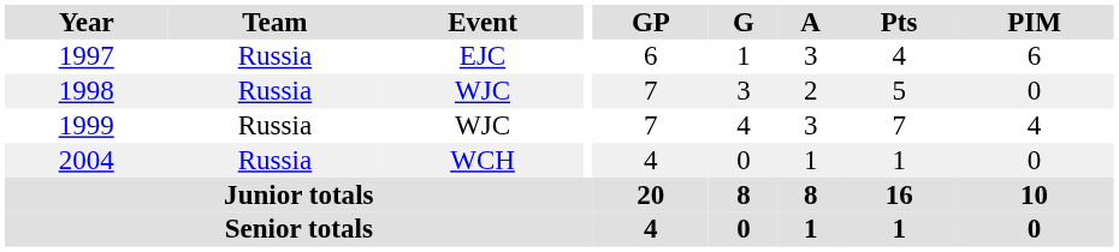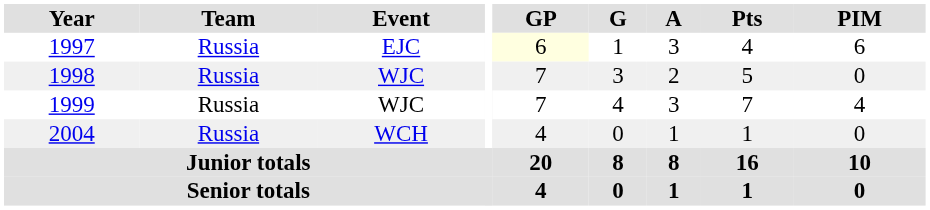1997 | GP: no background -> lightyellow background
